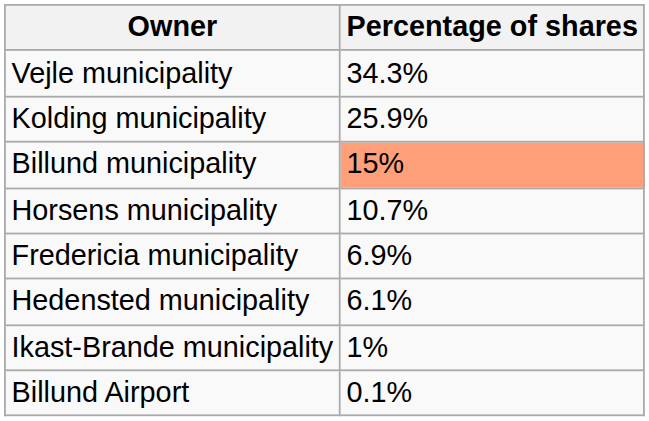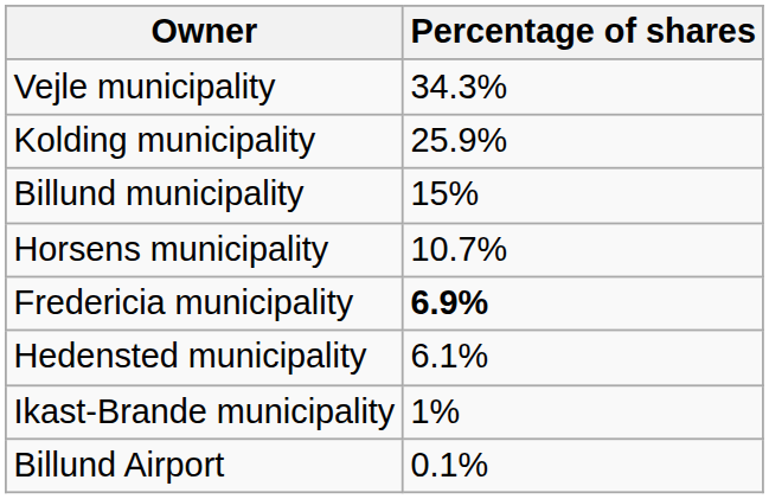Billund municipality | Percentage of shares: lightsalmon background -> no background
Fredericia municipality | Percentage of shares: normal -> bold
